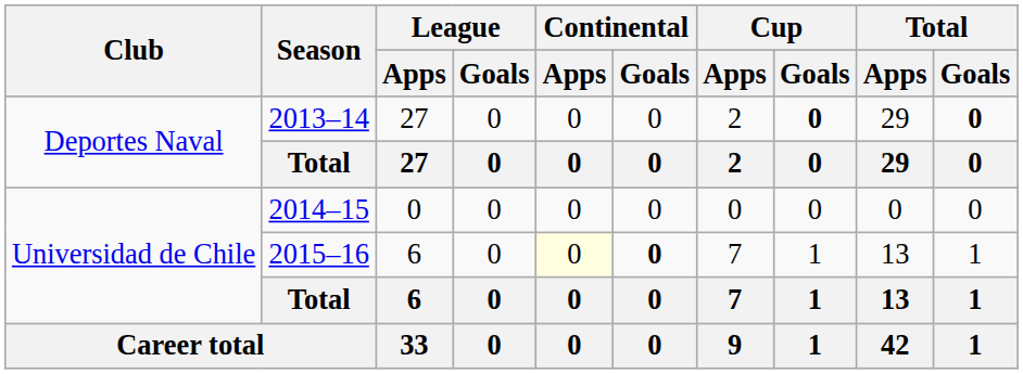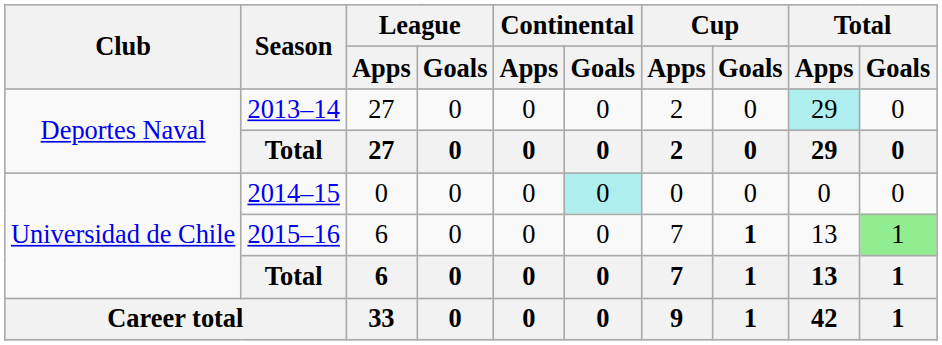2013–14 | Cup / Goals: bold -> normal
2013–14 | Total / Apps: no background -> paleturquoise background
2013–14 | Total / Goals: bold -> normal
2014–15 | Continental / Goals: no background -> paleturquoise background
2015–16 | Continental / Apps: lightyellow background -> no background
2015–16 | Continental / Goals: bold -> normal
2015–16 | Cup / Goals: normal -> bold
2015–16 | Total / Goals: no background -> lightgreen background
